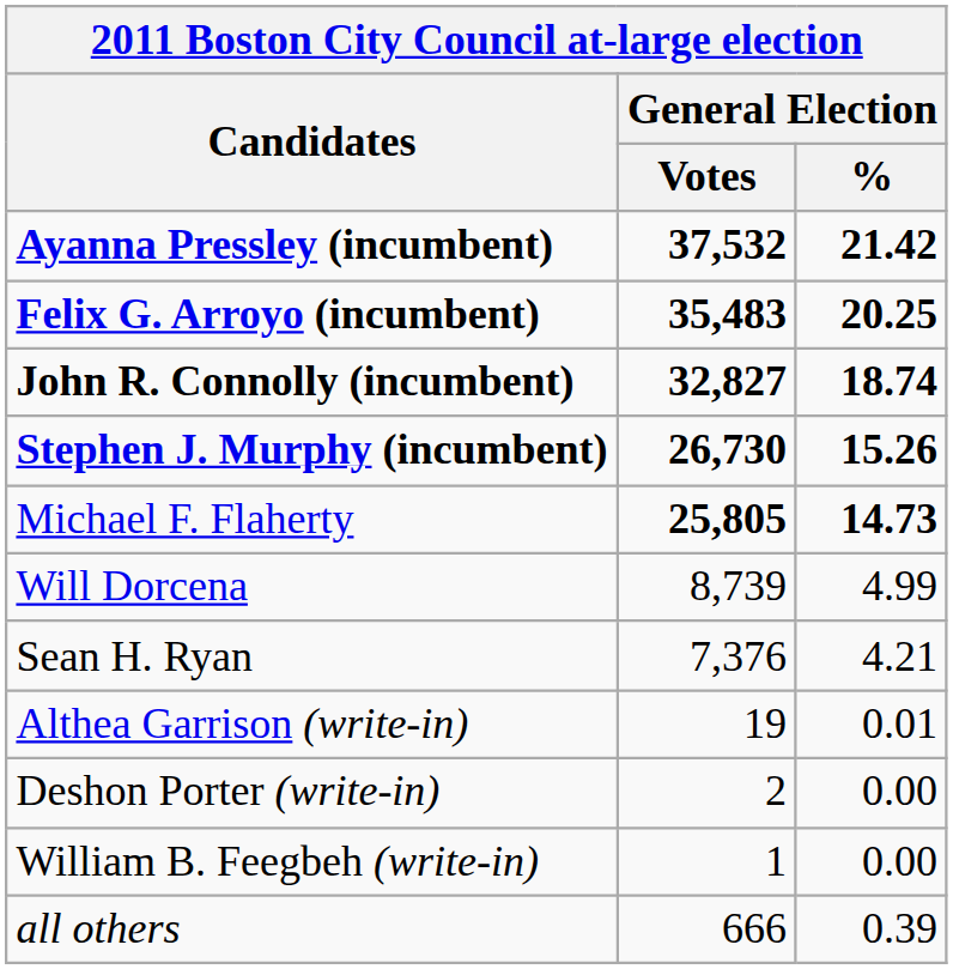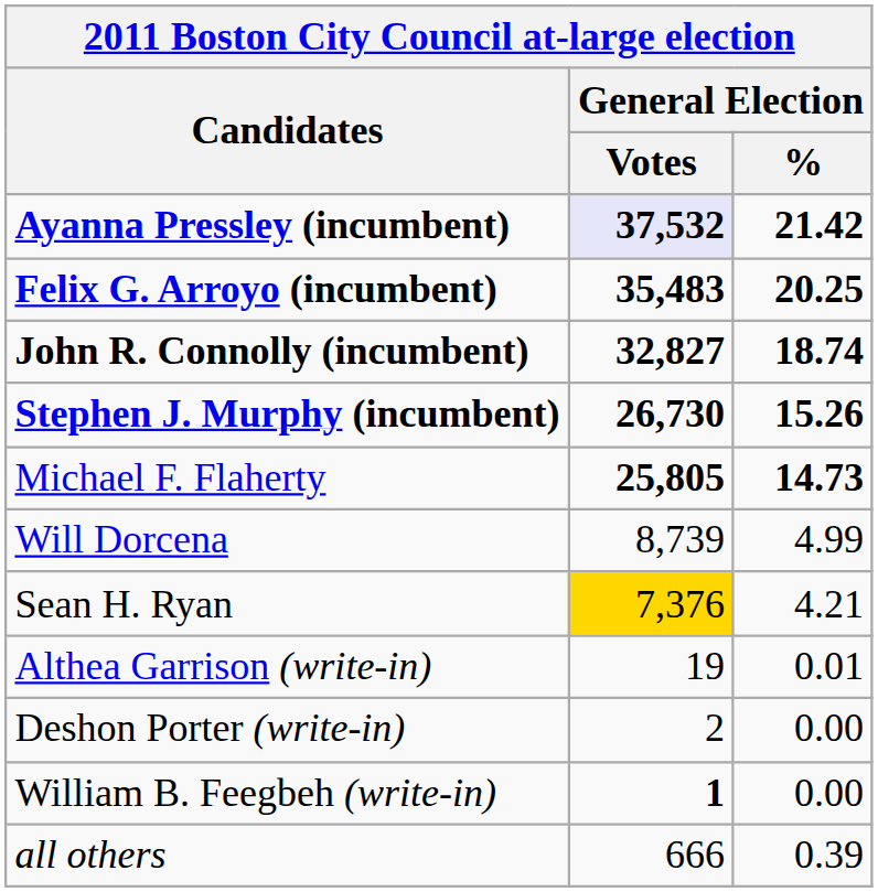Ayanna Pressley (incumbent) | General Election / Votes: no background -> lavender background
Sean H. Ryan | General Election / Votes: no background -> gold background
William B. Feegbeh (write-in) | General Election / Votes: normal -> bold
